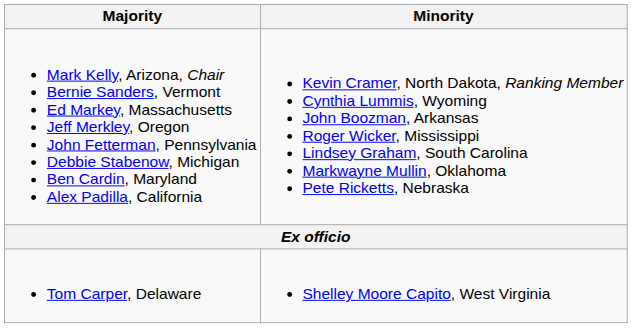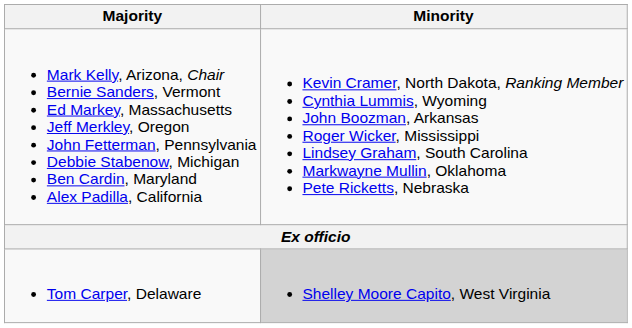Tom Carper, Delaware | Minority: no background -> lightgrey background
